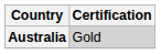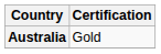Australia | Certification: lightgrey background -> no background
